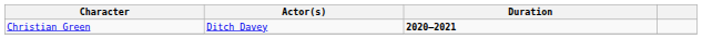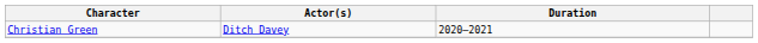Christian Green | Duration: bold -> normal
